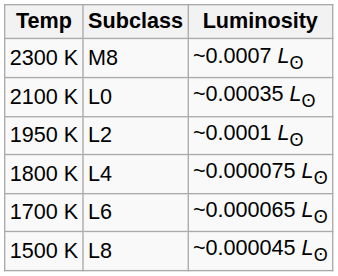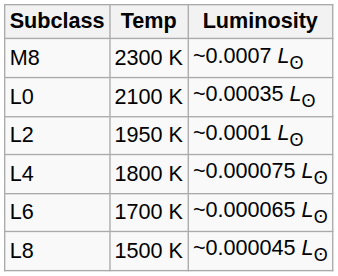columns swapped: Subclass <-> Temp
